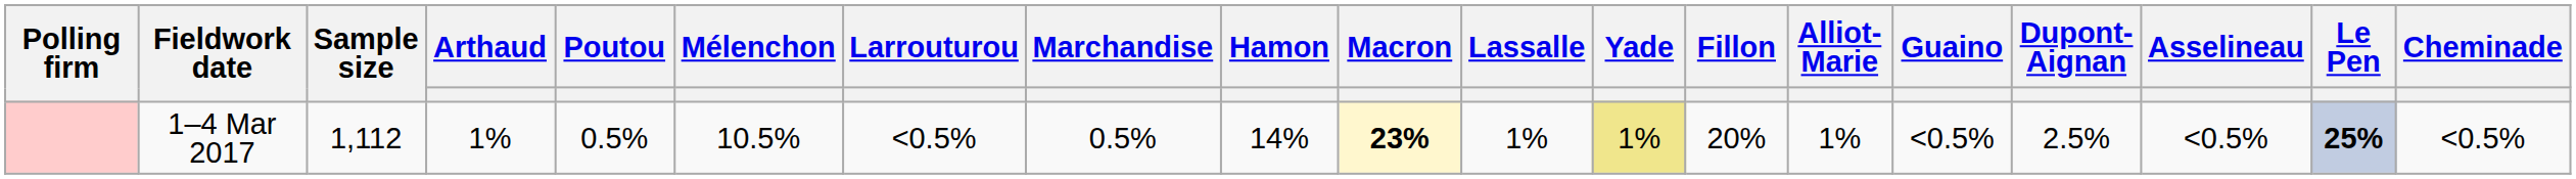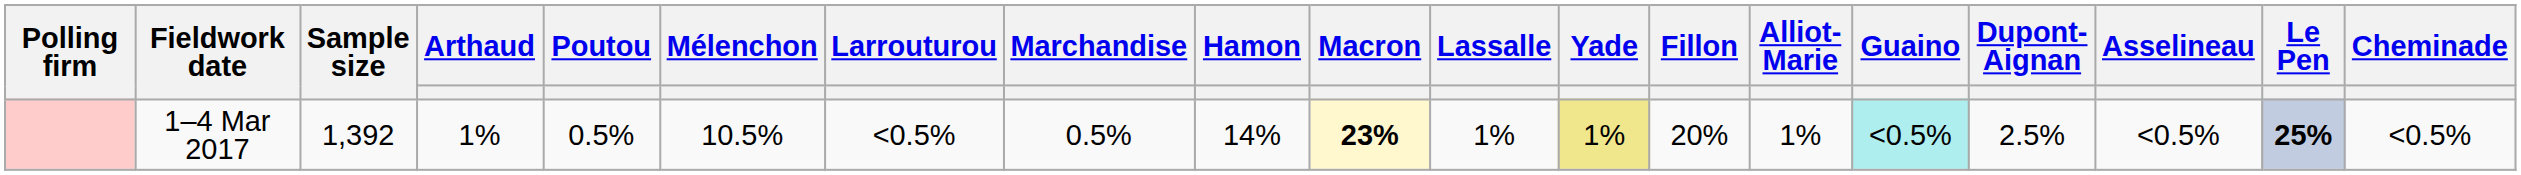1–4 Mar 2017 | Sample size: 1,112 -> 1,392
1–4 Mar 2017 | Guaino: no background -> paleturquoise background
